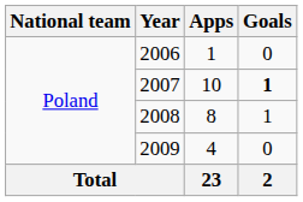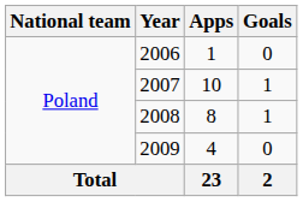2007 | Goals: bold -> normal
